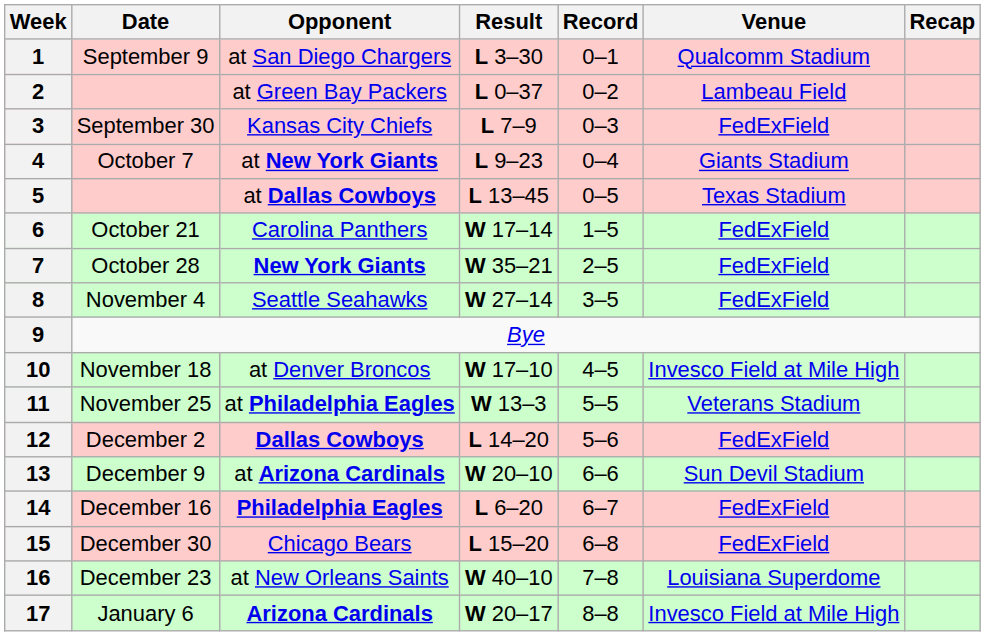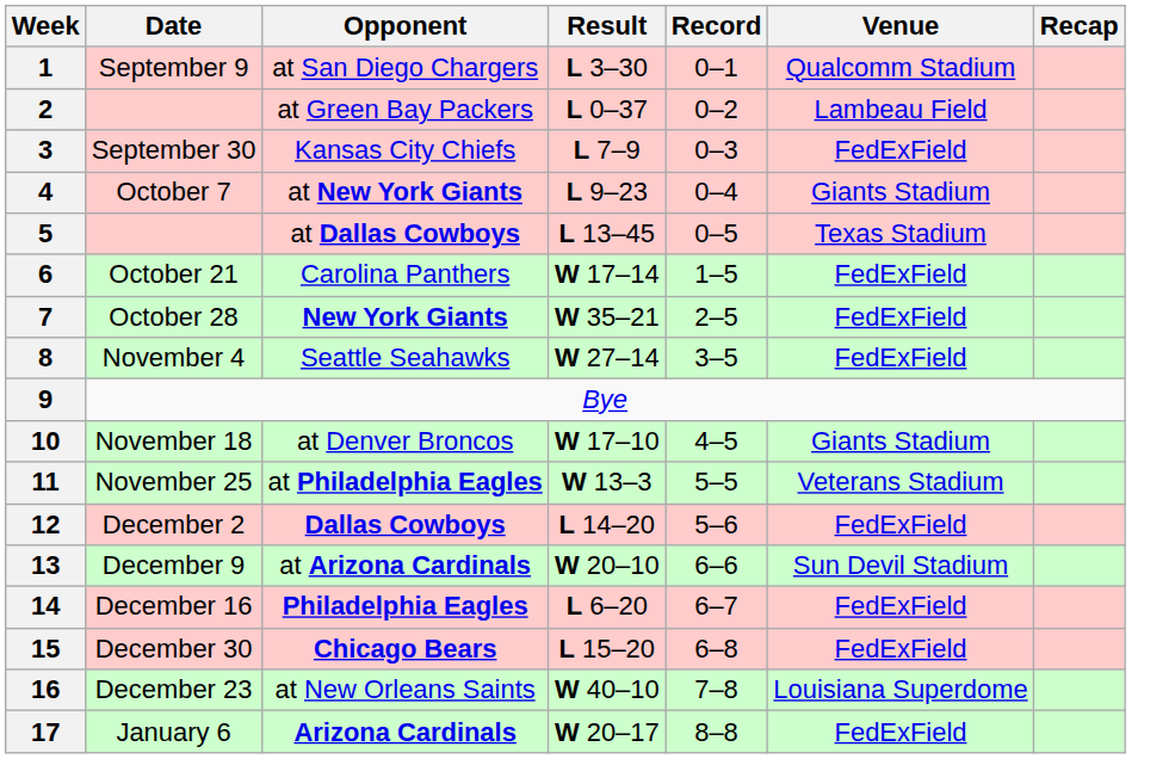10 | Venue: Invesco Field at Mile High -> Giants Stadium
15 | Opponent: normal -> bold
17 | Venue: Invesco Field at Mile High -> FedExField
